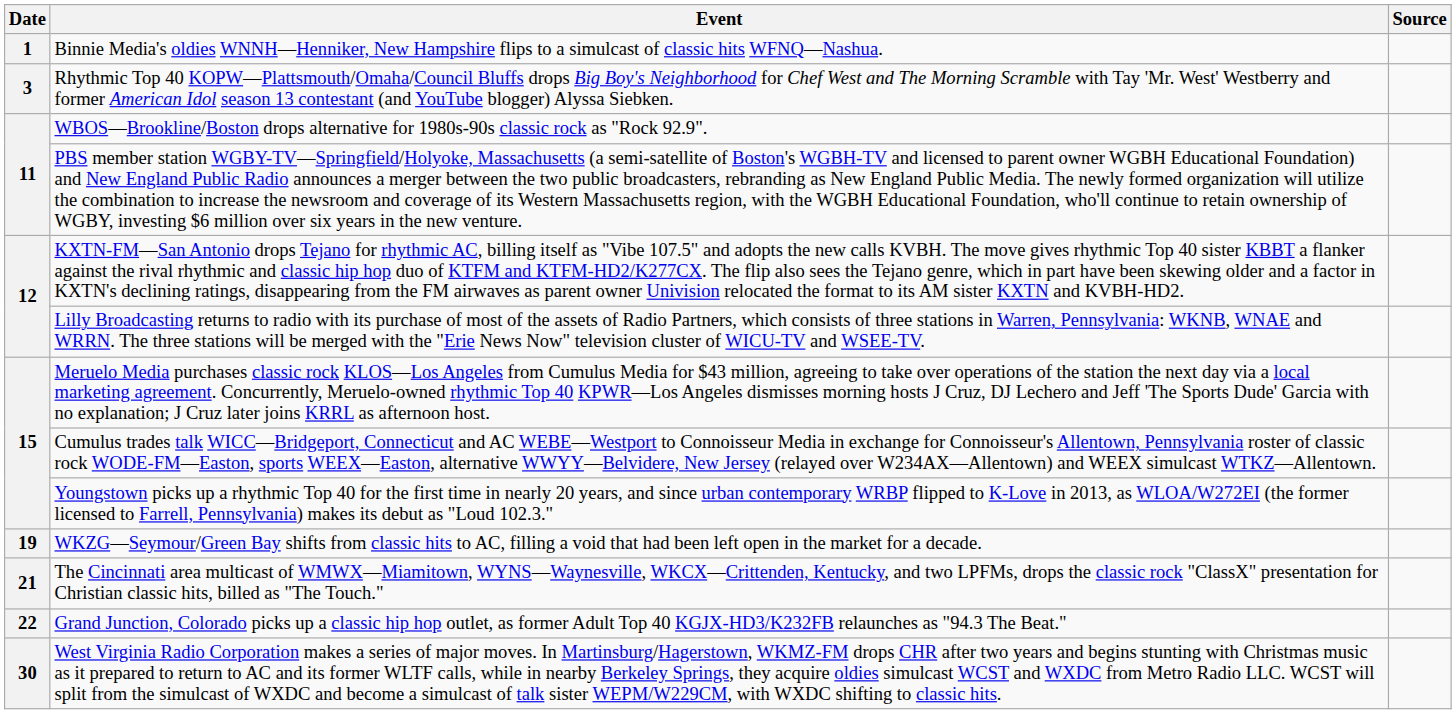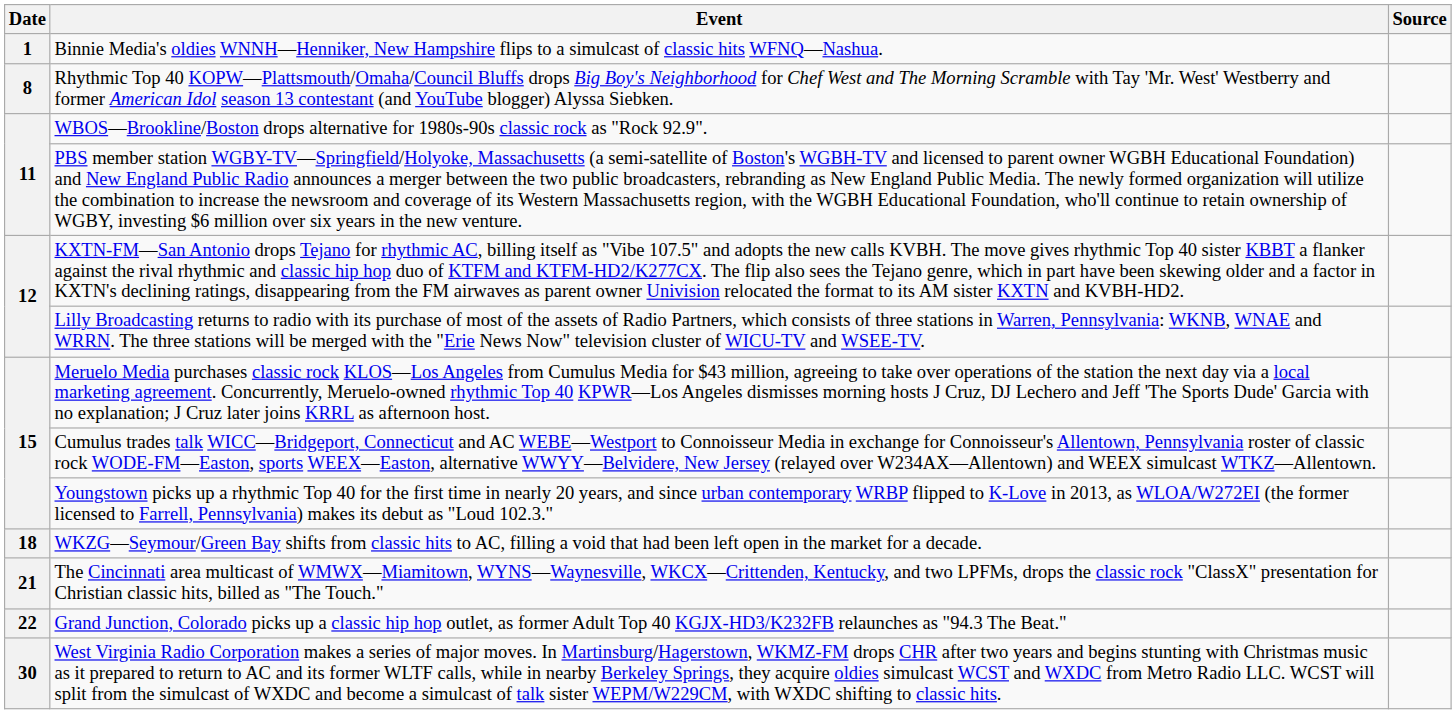row 3 | Date: 3 -> 8
row 11 | Date: 19 -> 18
